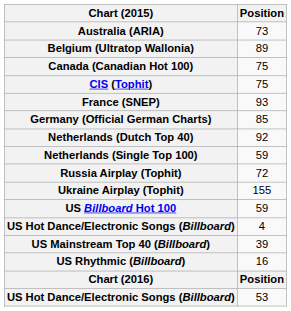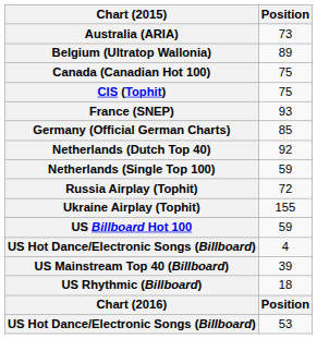row 15 | Position: 16 -> 18
